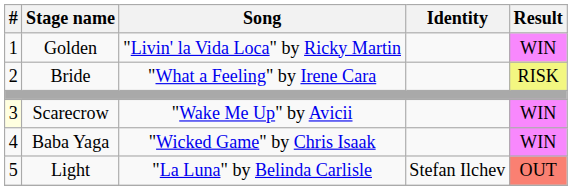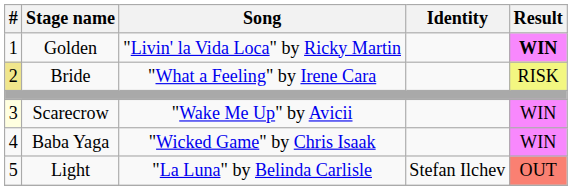Golden | Result: normal -> bold
Bride | #: no background -> khaki background
